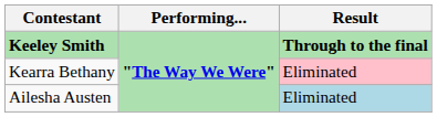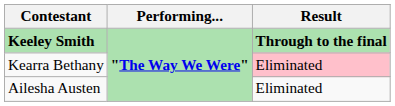Ailesha Austen | Result: lightblue background -> no background
